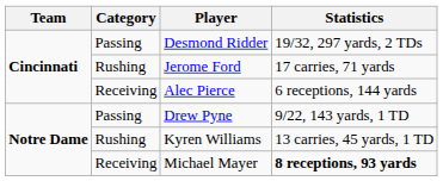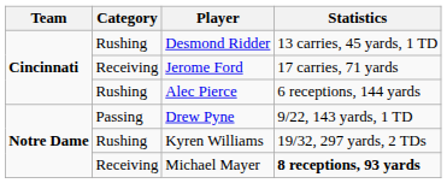Desmond Ridder | Category: Passing -> Rushing
Desmond Ridder | Statistics: 19/32, 297 yards, 2 TDs -> 13 carries, 45 yards, 1 TD
Jerome Ford | Category: Rushing -> Receiving
Alec Pierce | Category: Receiving -> Rushing
Kyren Williams | Statistics: 13 carries, 45 yards, 1 TD -> 19/32, 297 yards, 2 TDs
